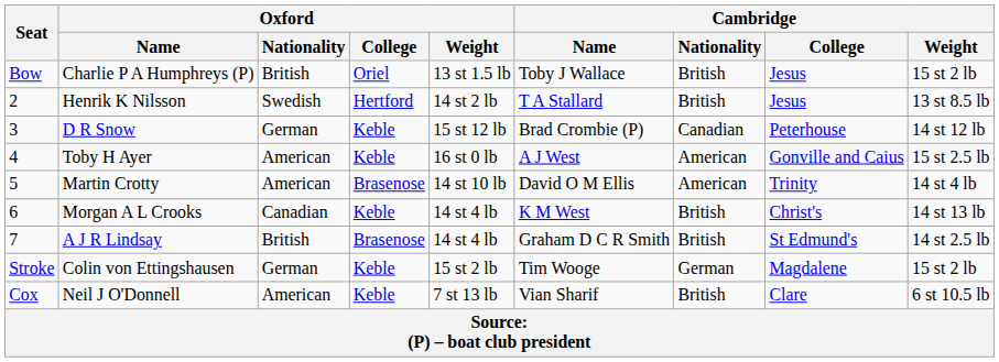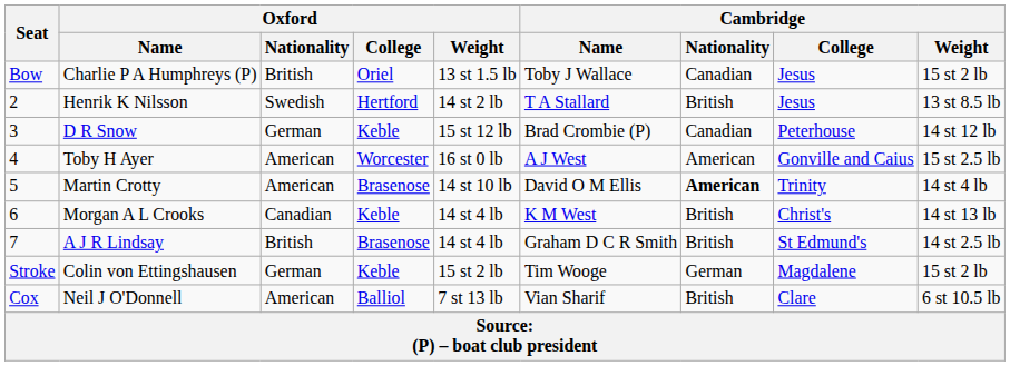Charlie P A Humphreys (P) | Cambridge / Nationality: British -> Canadian
Toby H Ayer | Oxford / College: Keble -> Worcester
Martin Crotty | Cambridge / Nationality: normal -> bold
Neil J O'Donnell | Oxford / College: Keble -> Balliol
